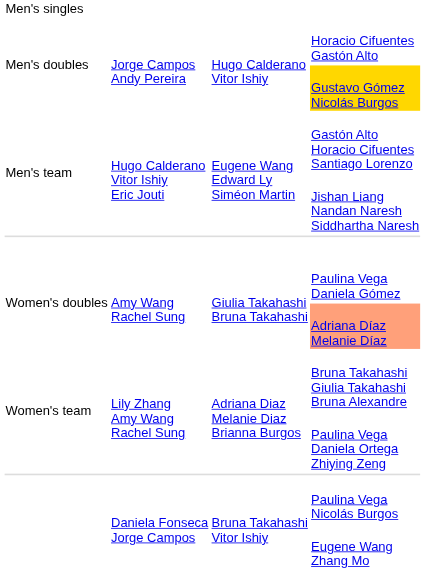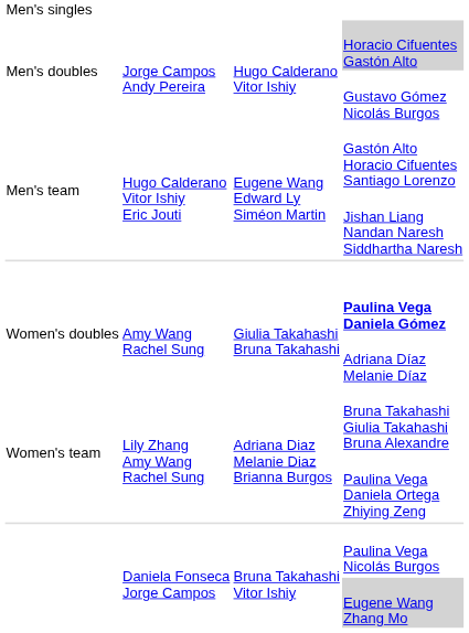Horacio Cifuentes Gastón Alto | column 4: no background -> lightgrey background
Gustavo Gómez Nicolás Burgos | column 4: gold background -> no background
Paulina Vega Daniela Gómez | column 4: normal -> bold
Adriana Díaz Melanie Díaz | column 4: lightsalmon background -> no background
Eugene Wang Zhang Mo | column 4: no background -> lightgrey background
